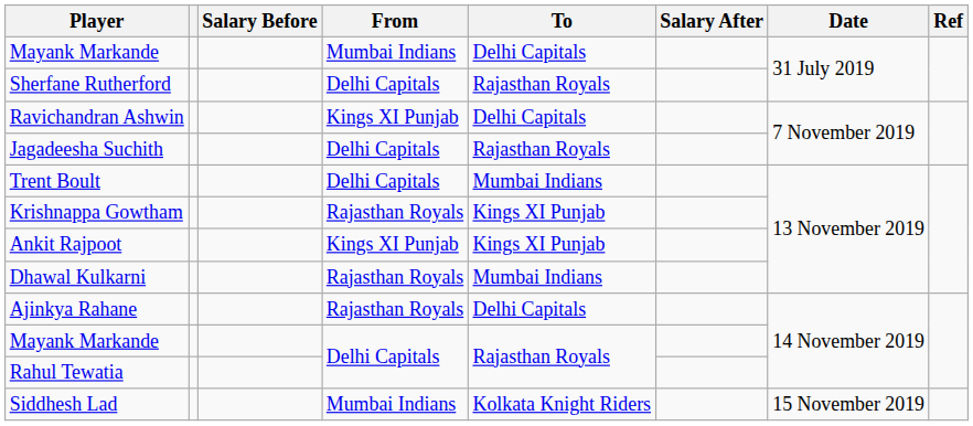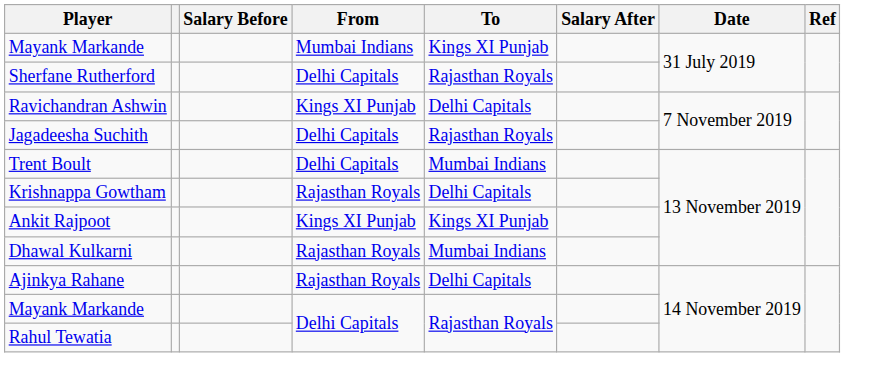Mayank Markande / Mumbai Indians | To: Delhi Capitals -> Kings XI Punjab
Krishnappa Gowtham | To: Kings XI Punjab -> Delhi Capitals
- row: Siddhesh Lad | Mumbai Indians | Kolkata Knight Riders | 15 November 2019
